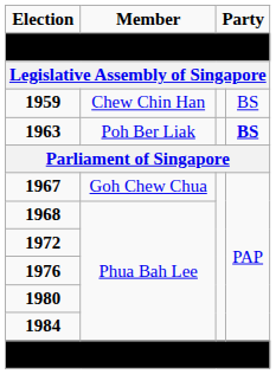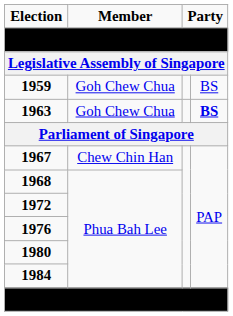1959 | Member: Chew Chin Han -> Goh Chew Chua
1963 | Member: Poh Ber Liak -> Goh Chew Chua
1967 | Member: Goh Chew Chua -> Chew Chin Han
